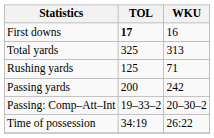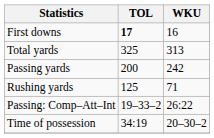rows swapped: Rushing yards <-> Passing yards
Passing: Comp–Att–Int | WKU: 20–30–2 -> 26:22
Time of possession | WKU: 26:22 -> 20–30–2
